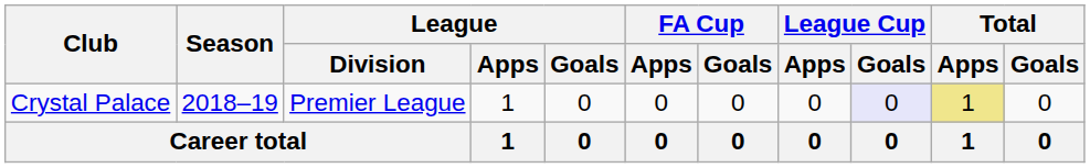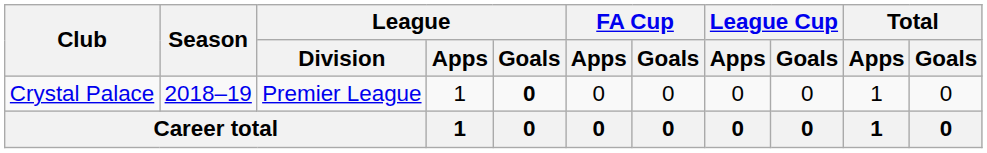Crystal Palace | League / Goals: normal -> bold
Crystal Palace | League Cup / Goals: lavender background -> no background
Crystal Palace | Total / Apps: khaki background -> no background
